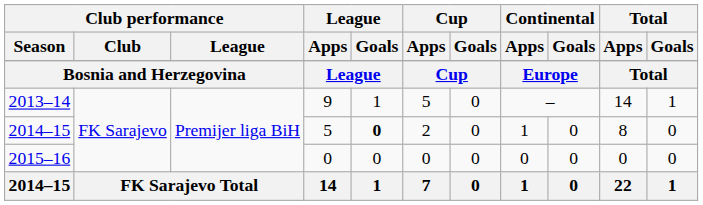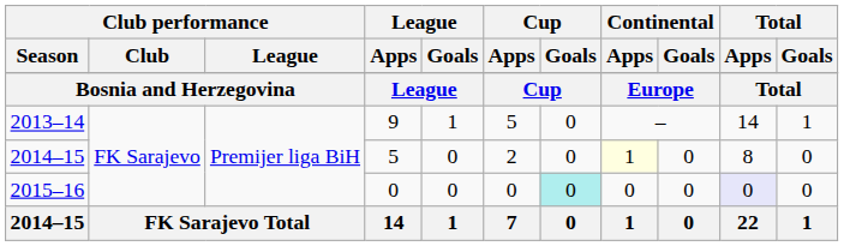2014–15 / 5 | League / Goals: bold -> normal
2014–15 / 5 | Continental / Apps: no background -> lightyellow background
2015–16 | Cup / Goals: no background -> paleturquoise background
2015–16 | Total / Apps: no background -> lavender background
